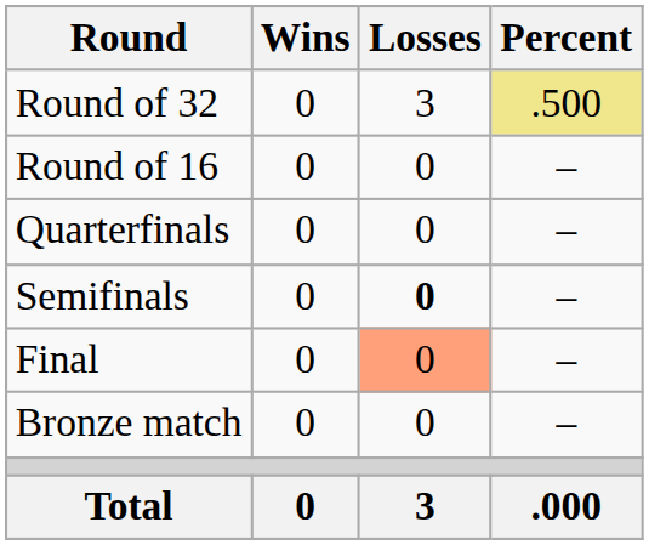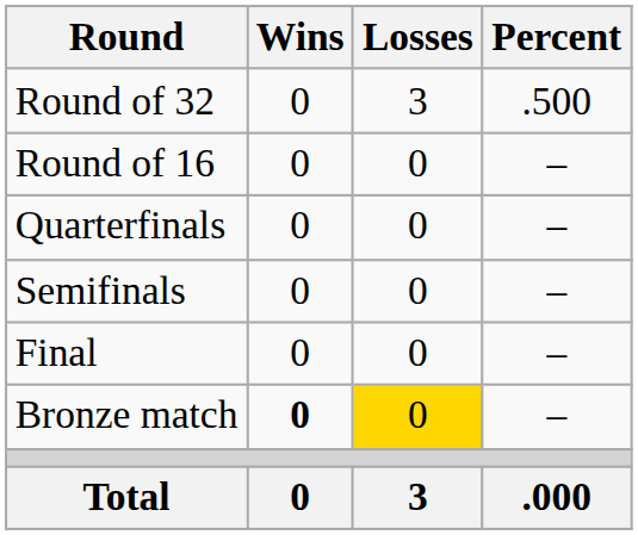Round of 32 | Percent: khaki background -> no background
Semifinals | Losses: bold -> normal
Final | Losses: lightsalmon background -> no background
Bronze match | Wins: normal -> bold
Bronze match | Losses: no background -> gold background
